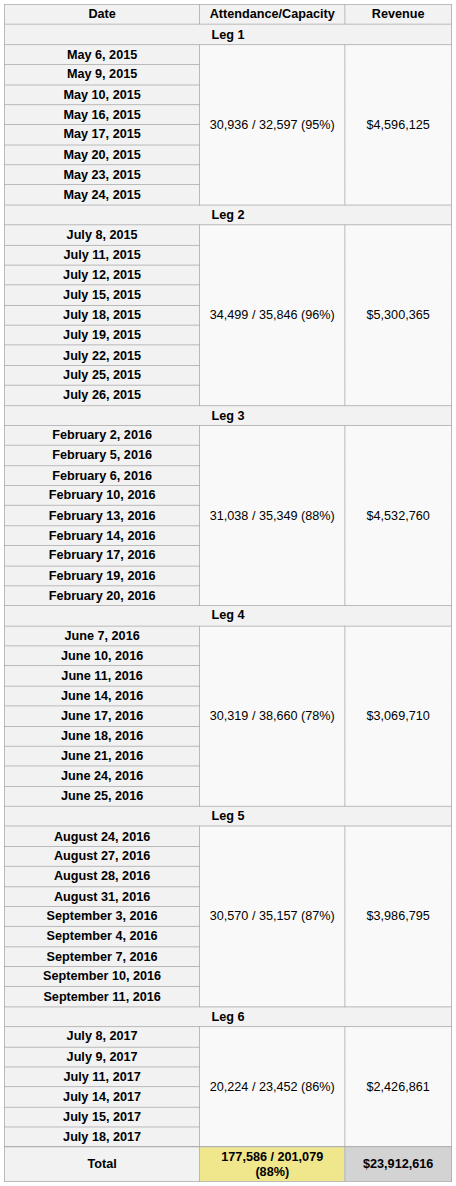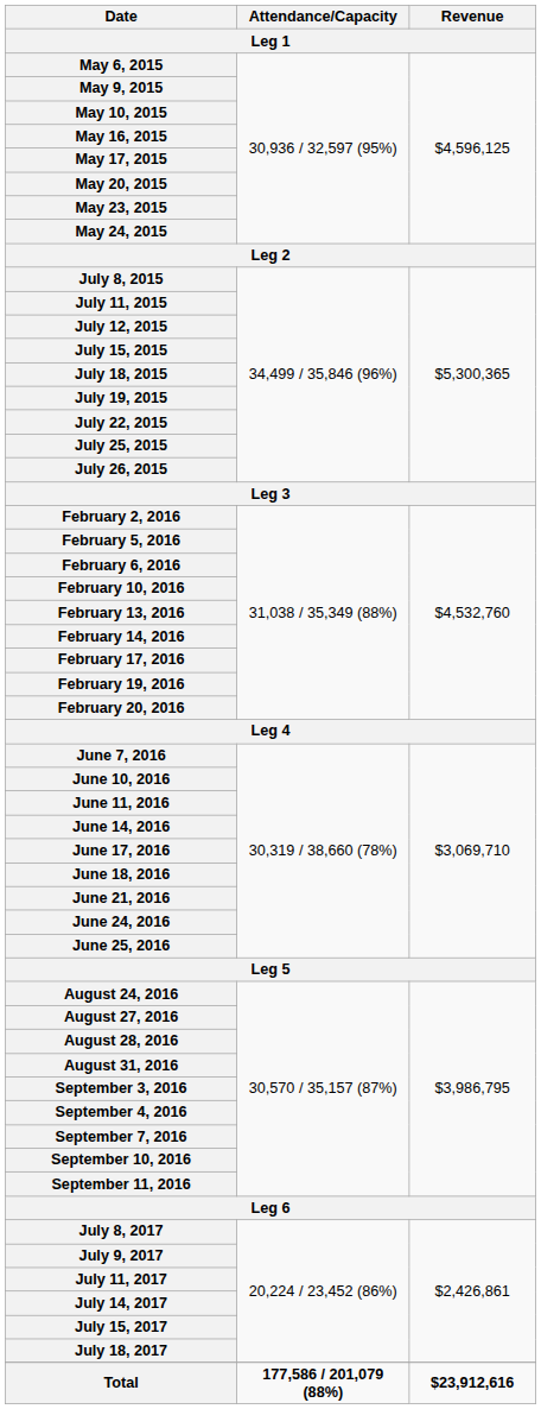Total | Attendance/Capacity: khaki background -> no background
Total | Revenue: lightgrey background -> no background
